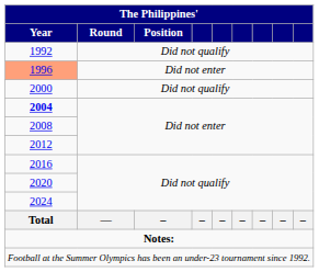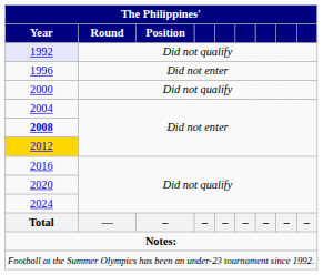1992 | Year: no background -> lavender background
1996 | Year: lightsalmon background -> no background
2004 | Year: bold -> normal
2008 | Year: normal -> bold
2012 | Year: no background -> gold background
